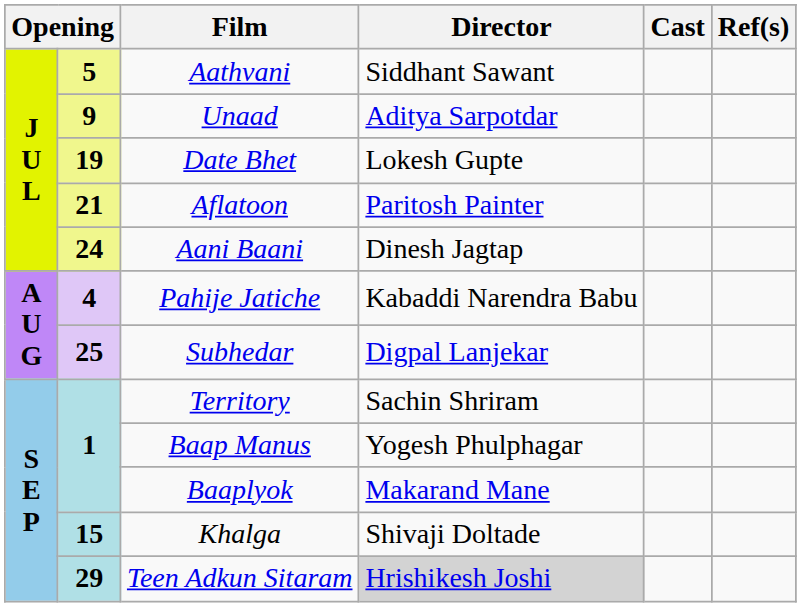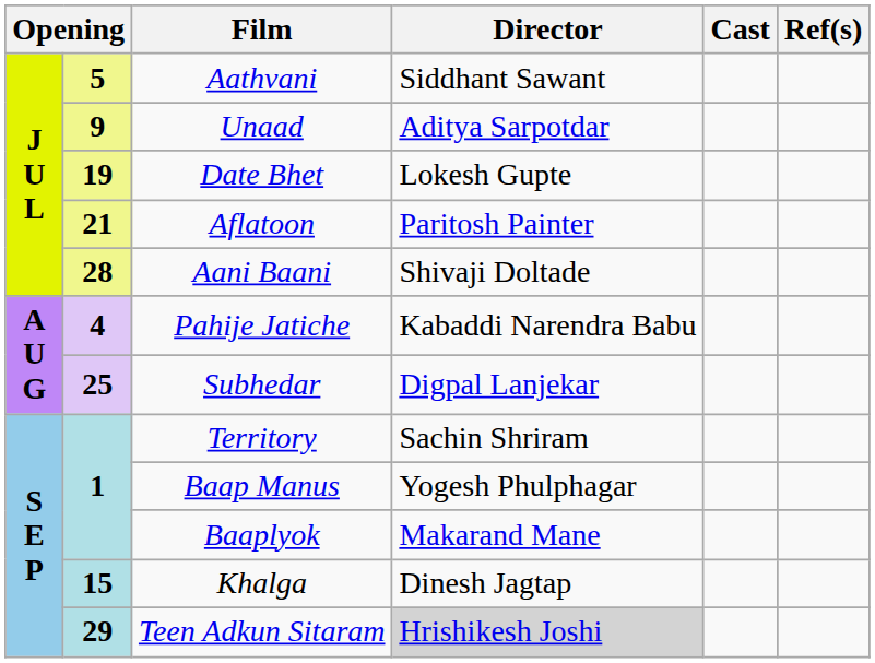Aani Baani | column 2: 24 -> 28
Aani Baani | Director: Dinesh Jagtap -> Shivaji Doltade
Khalga | Director: Shivaji Doltade -> Dinesh Jagtap
